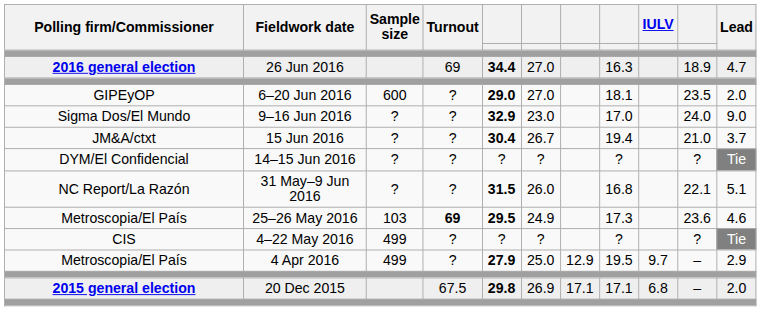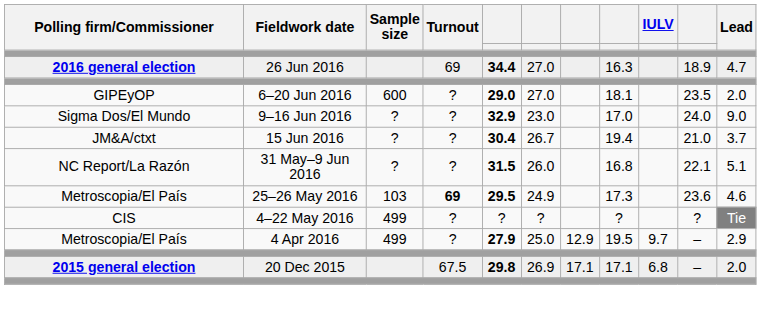- row: DYM/El Confidencial | 14–15 Jun 2016 | ? | ? | ? | ? | ? | ? | Tie
